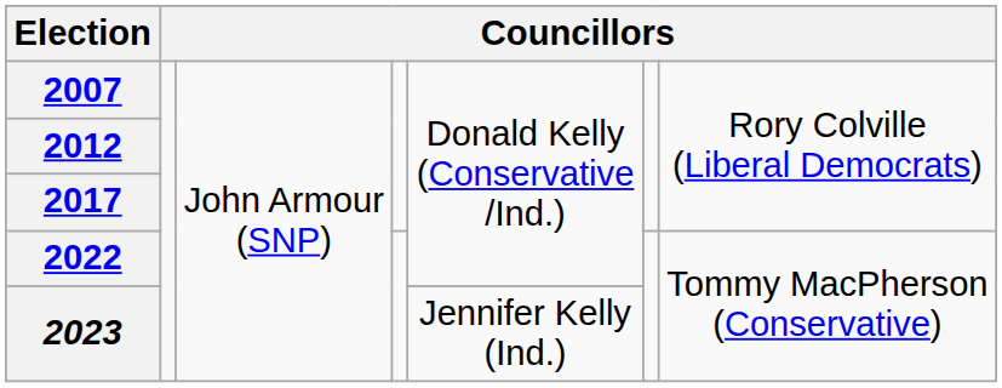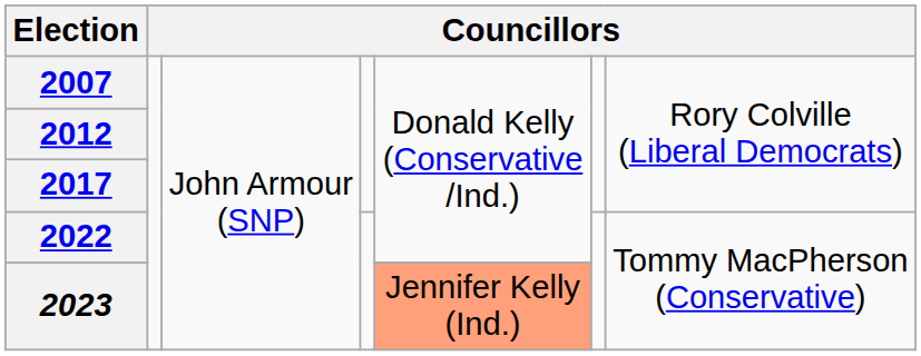2023 | column 5: no background -> lightsalmon background
